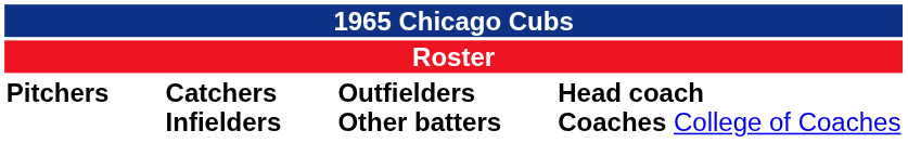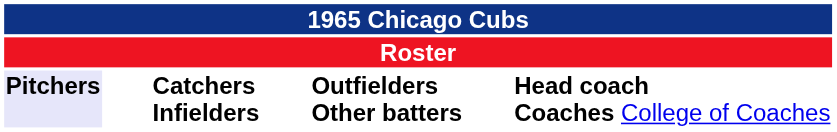Pitchers | column 1: no background -> lavender background
